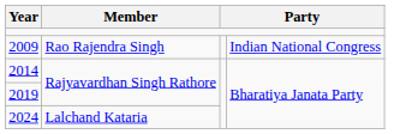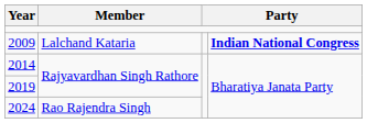2009 | Member: Rao Rajendra Singh -> Lalchand Kataria
2009 | column 4: normal -> bold
2024 | Member: Lalchand Kataria -> Rao Rajendra Singh
